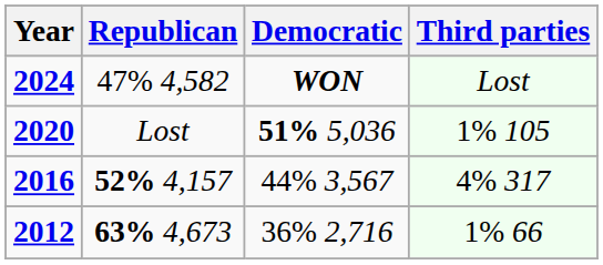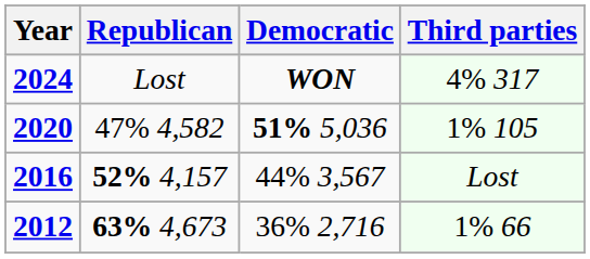2024 | Republican: 47% 4,582 -> Lost
2024 | Third parties: Lost -> 4% 317
2020 | Republican: Lost -> 47% 4,582
2016 | Third parties: 4% 317 -> Lost
